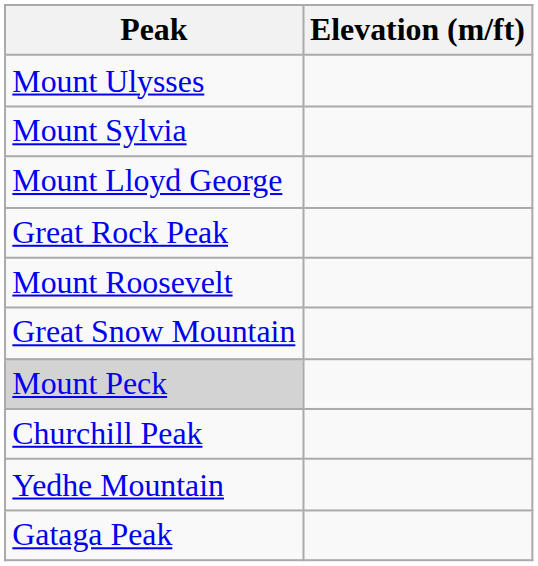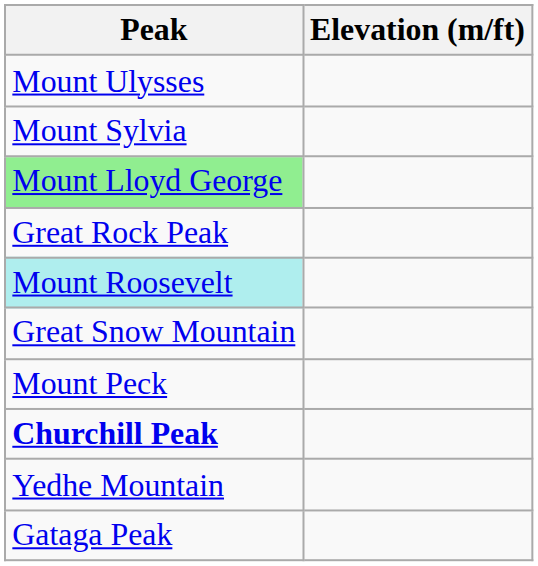Mount Lloyd George | Peak: no background -> lightgreen background
Mount Roosevelt | Peak: no background -> paleturquoise background
Mount Peck | Peak: lightgrey background -> no background
Churchill Peak | Peak: normal -> bold
